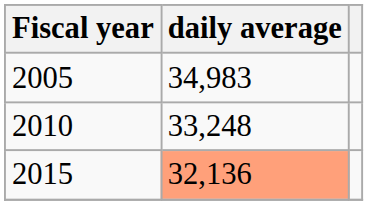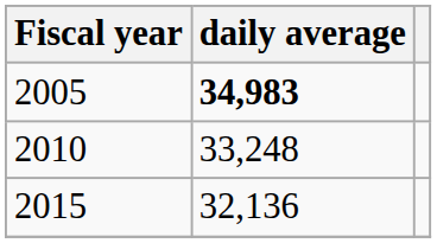2005 | daily average: normal -> bold
2015 | daily average: lightsalmon background -> no background
